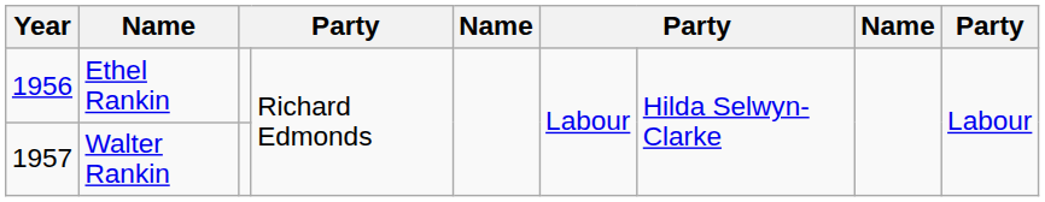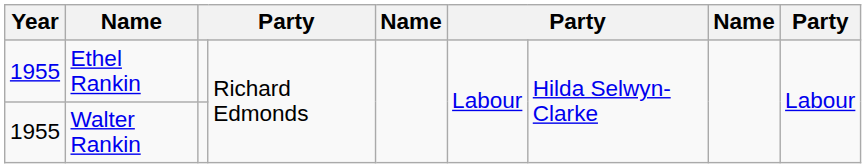Ethel Rankin | Year: 1956 -> 1955
Walter Rankin | Year: 1957 -> 1955
